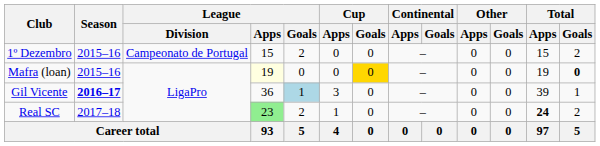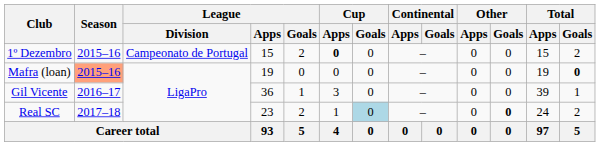1º Dezembro | Cup / Apps: normal -> bold
Mafra (loan) | Season: no background -> lightsalmon background
Mafra (loan) | League / Apps: lightyellow background -> no background
Mafra (loan) | Cup / Goals: gold background -> no background
Gil Vicente | Season: bold -> normal
Gil Vicente | League / Goals: lightblue background -> no background
Real SC | League / Apps: lightgreen background -> no background
Real SC | Cup / Goals: no background -> lightblue background
Real SC | Other / Goals: normal -> bold
Real SC | Total / Apps: bold -> normal
